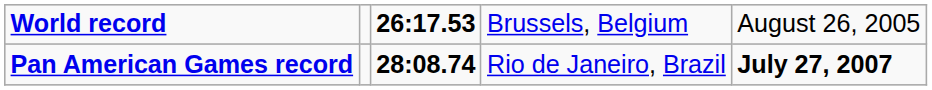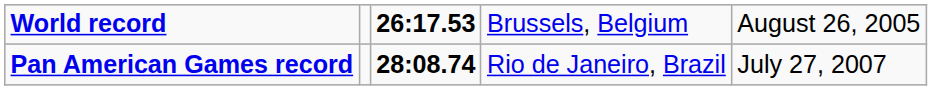Pan American Games record | column 5: bold -> normal
